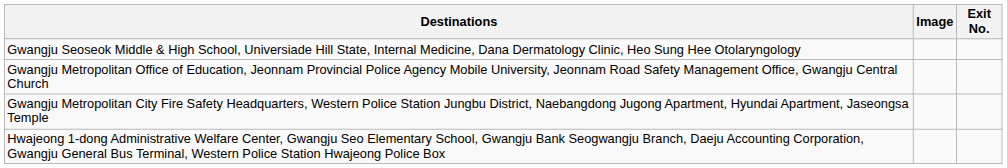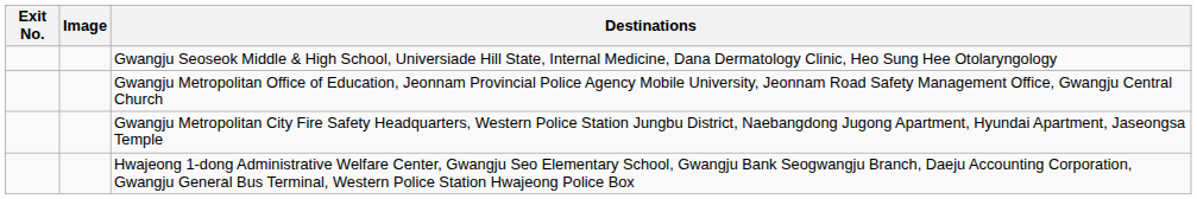columns swapped: Exit No. <-> Destinations
